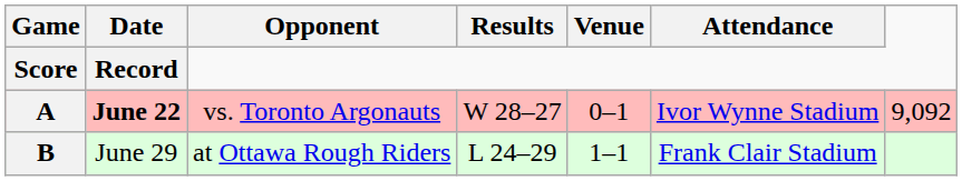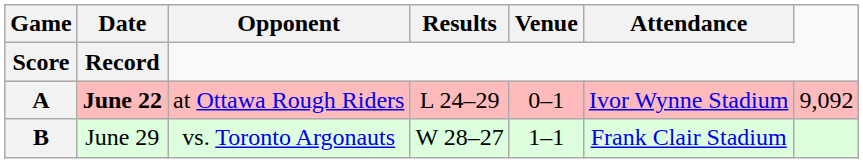A | Opponent: vs. Toronto Argonauts -> at Ottawa Rough Riders
A | Results: W 28–27 -> L 24–29
B | Opponent: at Ottawa Rough Riders -> vs. Toronto Argonauts
B | Results: L 24–29 -> W 28–27
